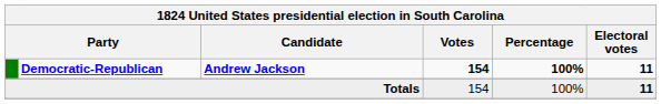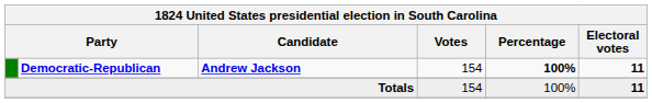row 3 | Votes: bold -> normal
